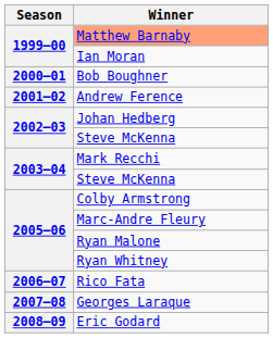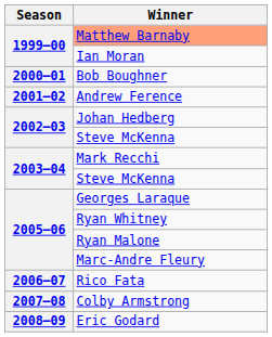row 10 | Winner: Colby Armstrong -> Georges Laraque
row 11 | Winner: Marc-Andre Fleury -> Ryan Whitney
row 13 | Winner: Ryan Whitney -> Marc-Andre Fleury
row 15 | Winner: Georges Laraque -> Colby Armstrong
